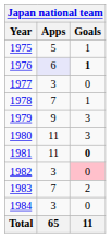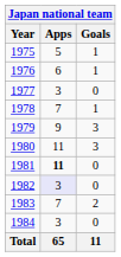1976 | Apps: lavender background -> no background
1976 | Goals: bold -> normal
1981 | Apps: normal -> bold
1981 | Goals: bold -> normal
1982 | Apps: no background -> lavender background
1982 | Goals: pink background -> no background
